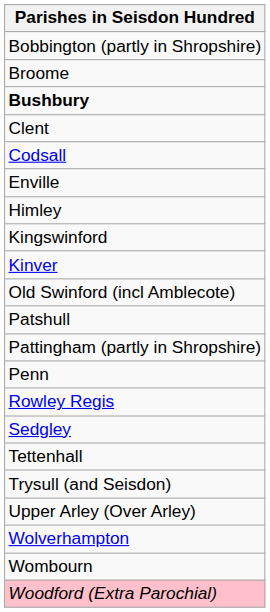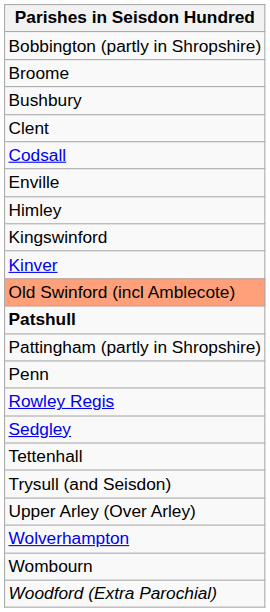row 4 | column 1: bold -> normal
row 11 | column 1: no background -> lightsalmon background
row 12 | column 1: normal -> bold
row 22 | column 1: pink background -> no background
